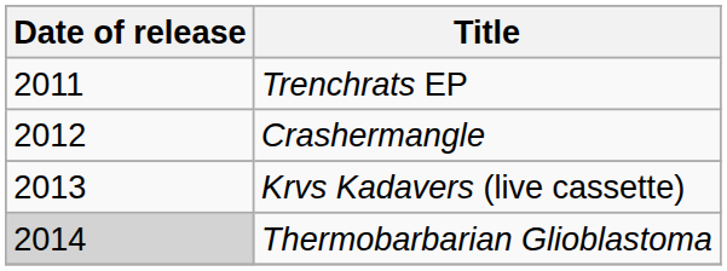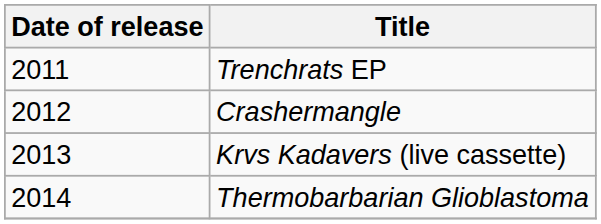Thermobarbarian Glioblastoma | Date of release: lightgrey background -> no background
